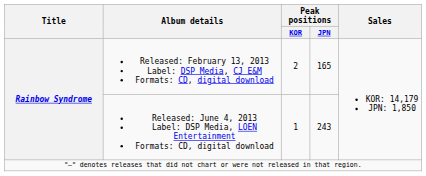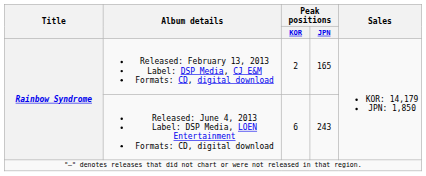row 4 | Peak positions / KOR: 1 -> 6
